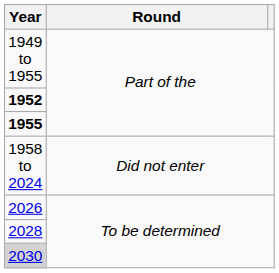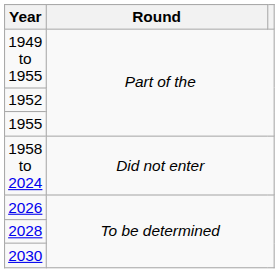1952 | Year: bold -> normal
1955 | Year: bold -> normal
2030 | Year: lightgrey background -> no background
